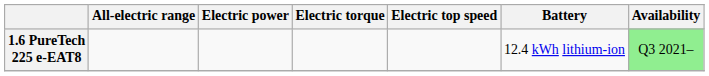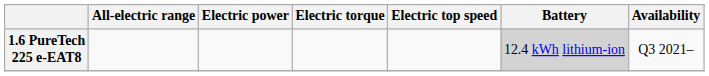1.6 PureTech 225 e-EAT8 | Battery: no background -> lightgrey background
1.6 PureTech 225 e-EAT8 | Availability: lightgreen background -> no background
